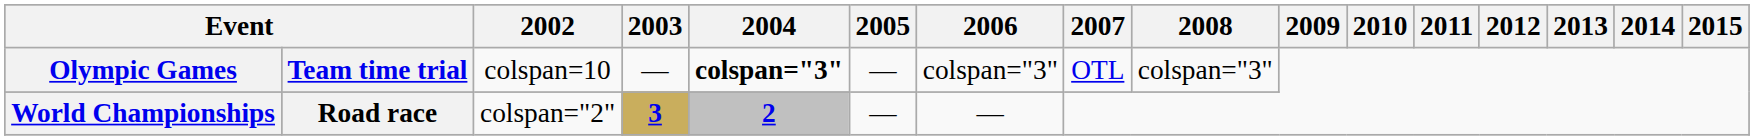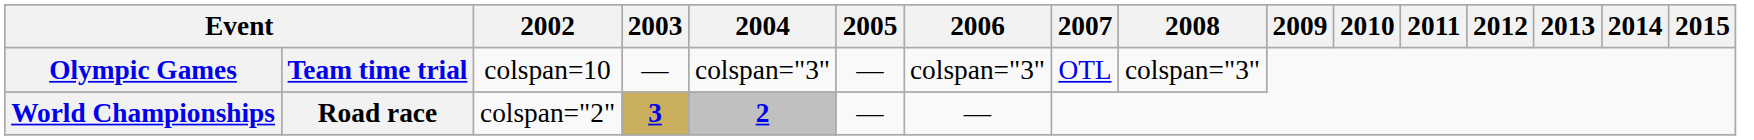Olympic Games | 2004: bold -> normal
